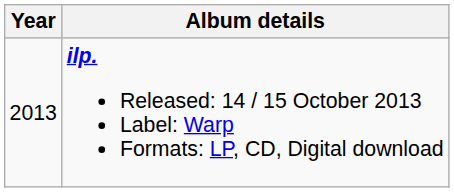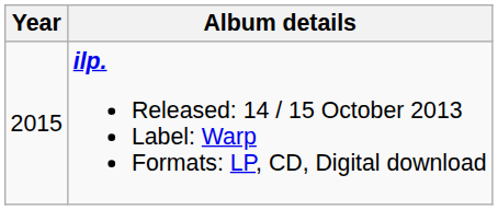row 2 | Year: 2013 -> 2015
